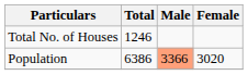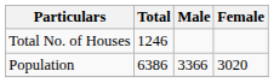Population | Male: lightsalmon background -> no background
